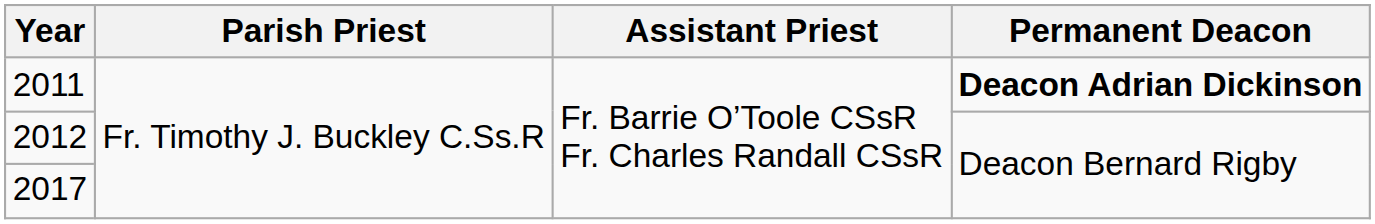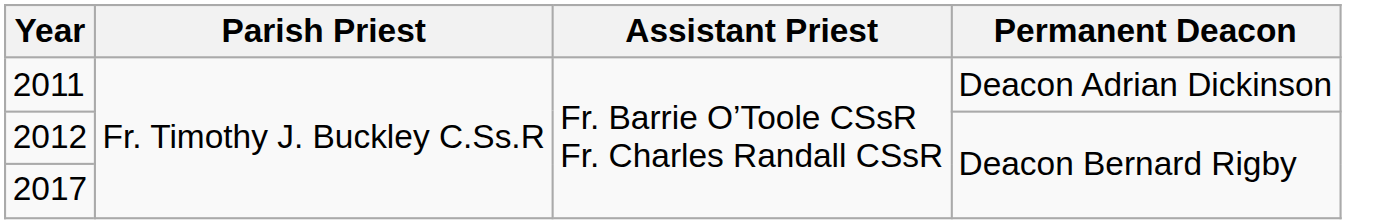2011 | Permanent Deacon: bold -> normal
